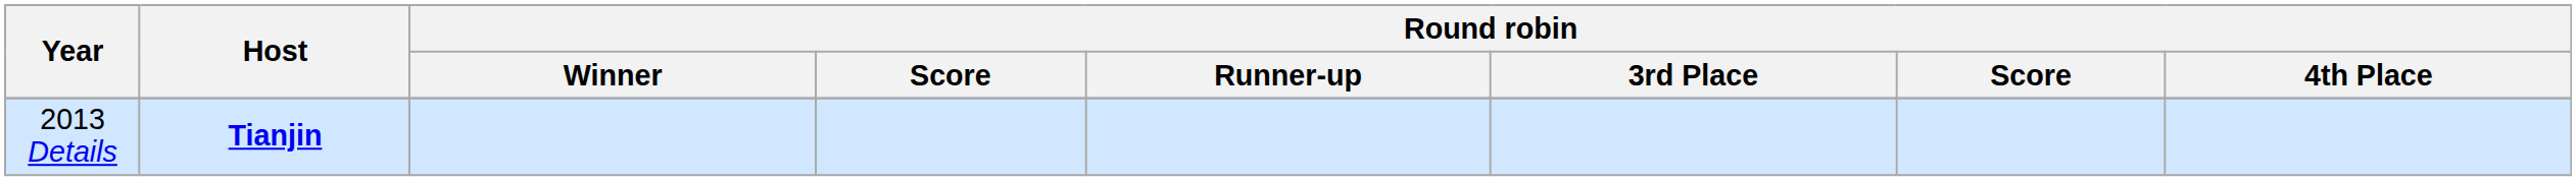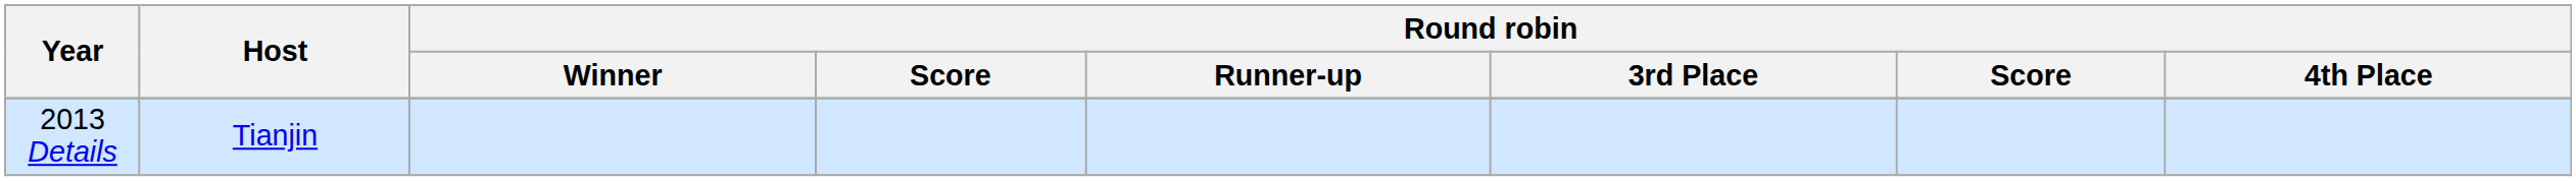2013 Details | Host: bold -> normal
